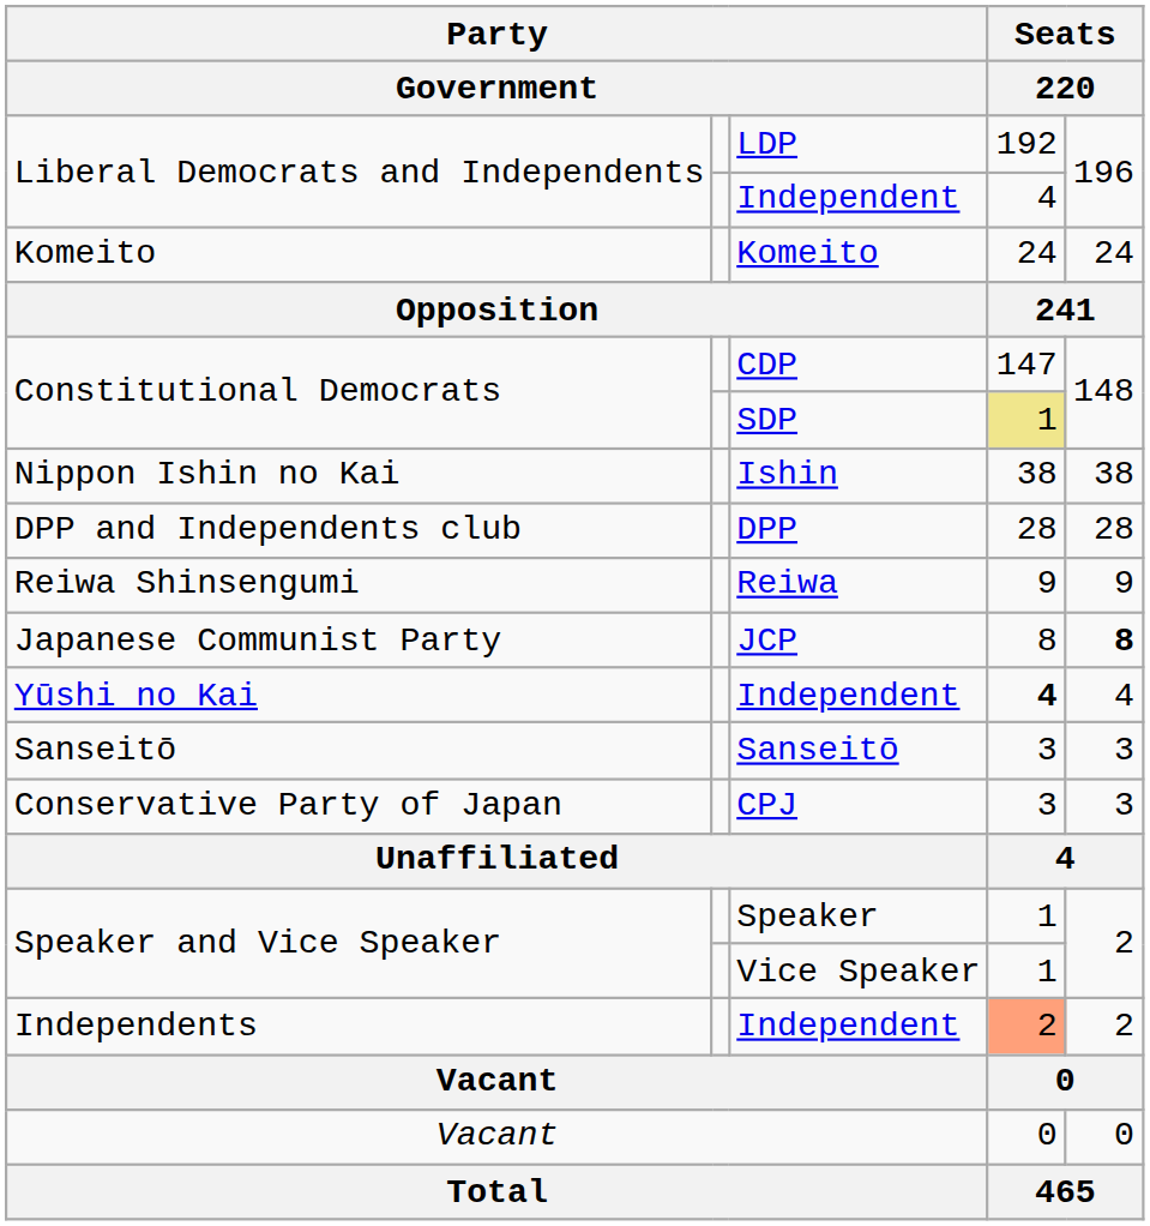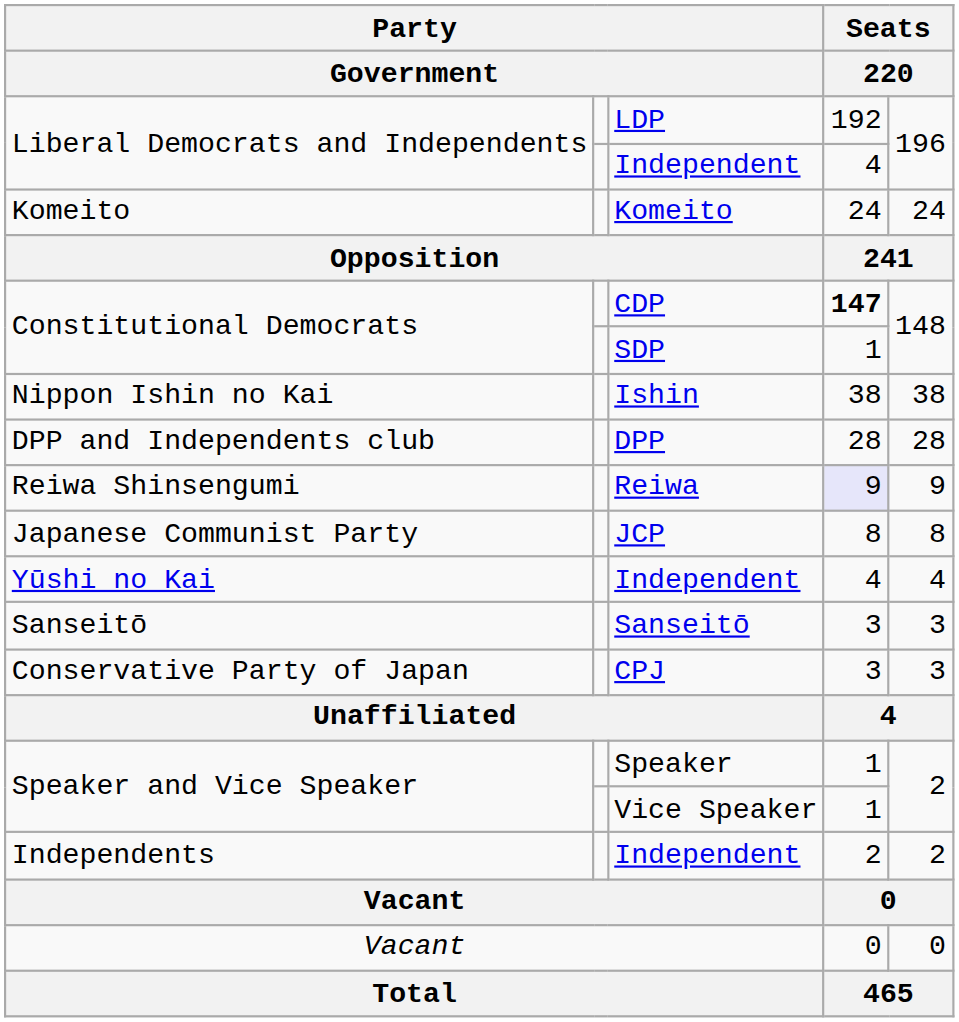CDP | column 4: normal -> bold
SDP | column 4: khaki background -> no background
Reiwa | column 4: no background -> lavender background
JCP | column 5: bold -> normal
Yūshi no Kai / Independent | column 4: bold -> normal
Independents / Independent | column 4: lightsalmon background -> no background
